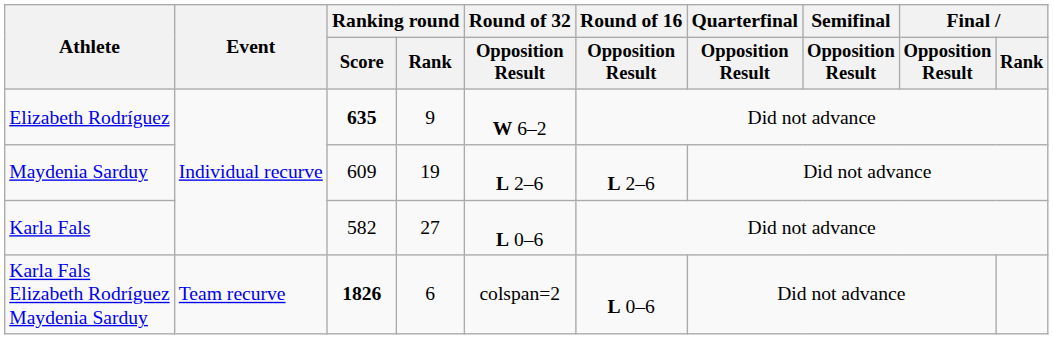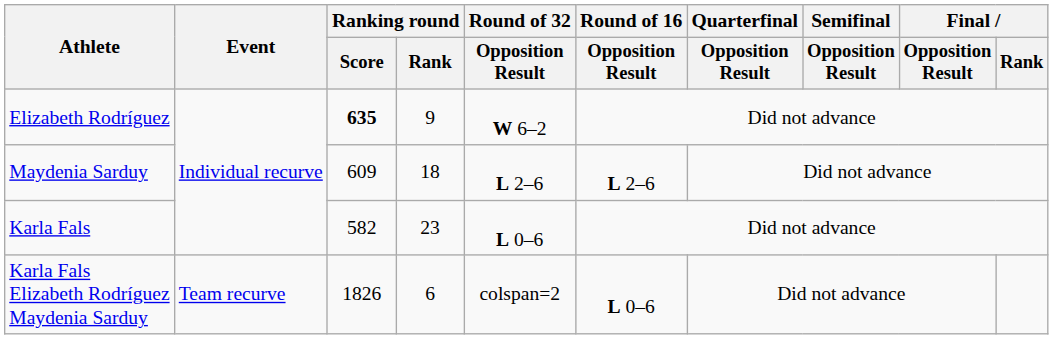Maydenia Sarduy | Ranking round / Rank: 19 -> 18
Karla Fals | Ranking round / Rank: 27 -> 23
Karla Fals Elizabeth Rodríguez Maydenia Sarduy | Ranking round / Score: bold -> normal
